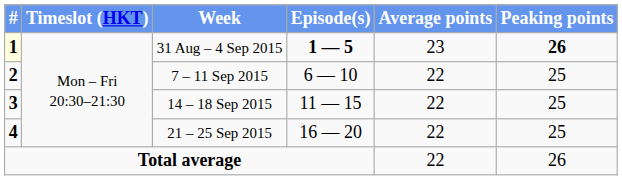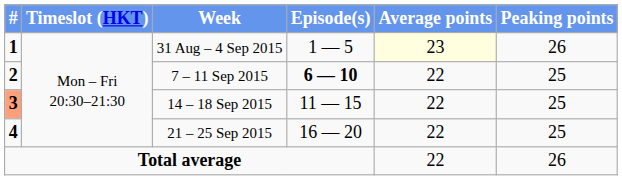31 Aug – 4 Sep 2015 | #: lightyellow background -> no background
31 Aug – 4 Sep 2015 | Episode(s): bold -> normal
31 Aug – 4 Sep 2015 | Average points: no background -> lightyellow background
31 Aug – 4 Sep 2015 | Peaking points: bold -> normal
7 – 11 Sep 2015 | Episode(s): normal -> bold
14 – 18 Sep 2015 | #: no background -> lightsalmon background
